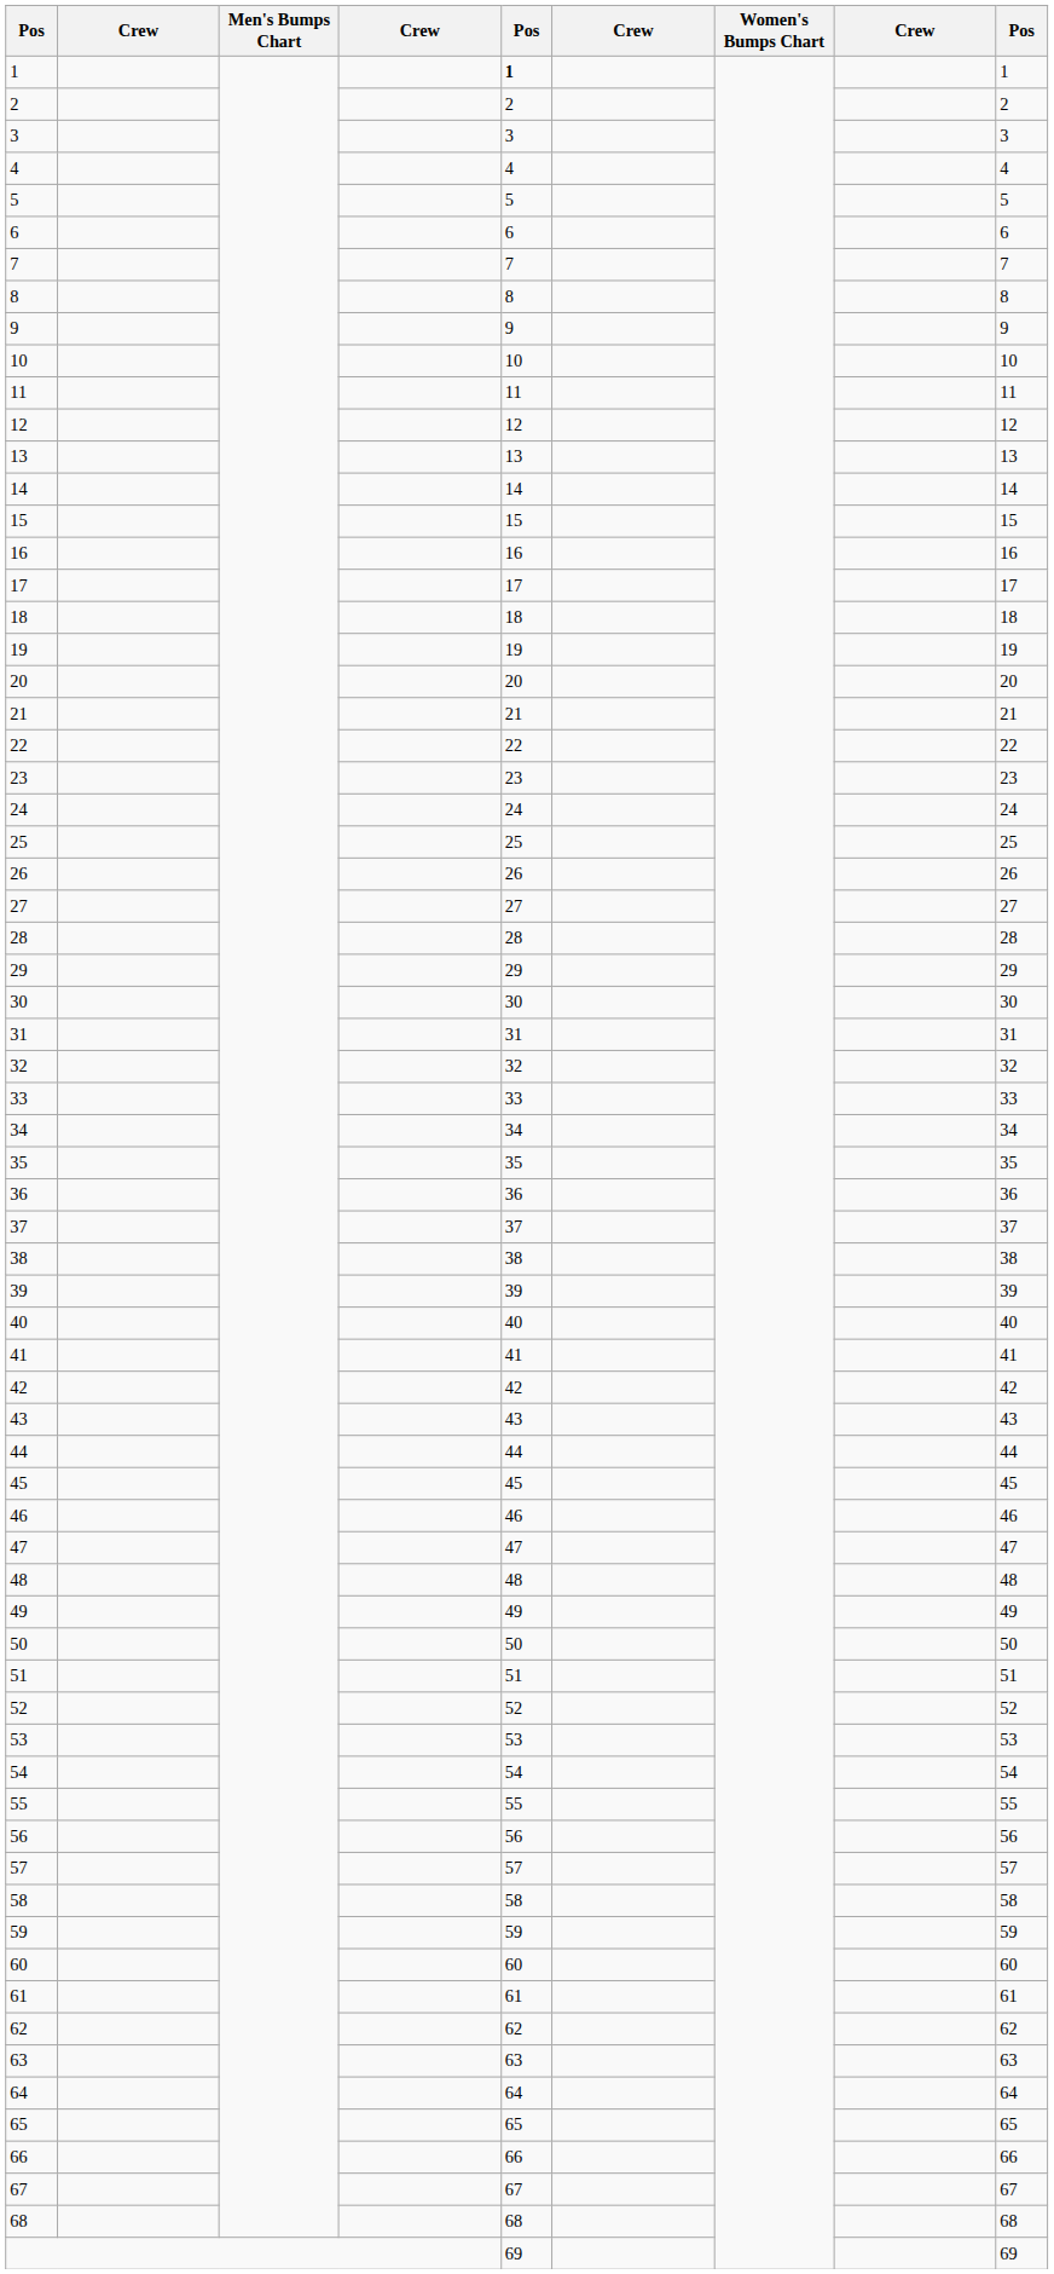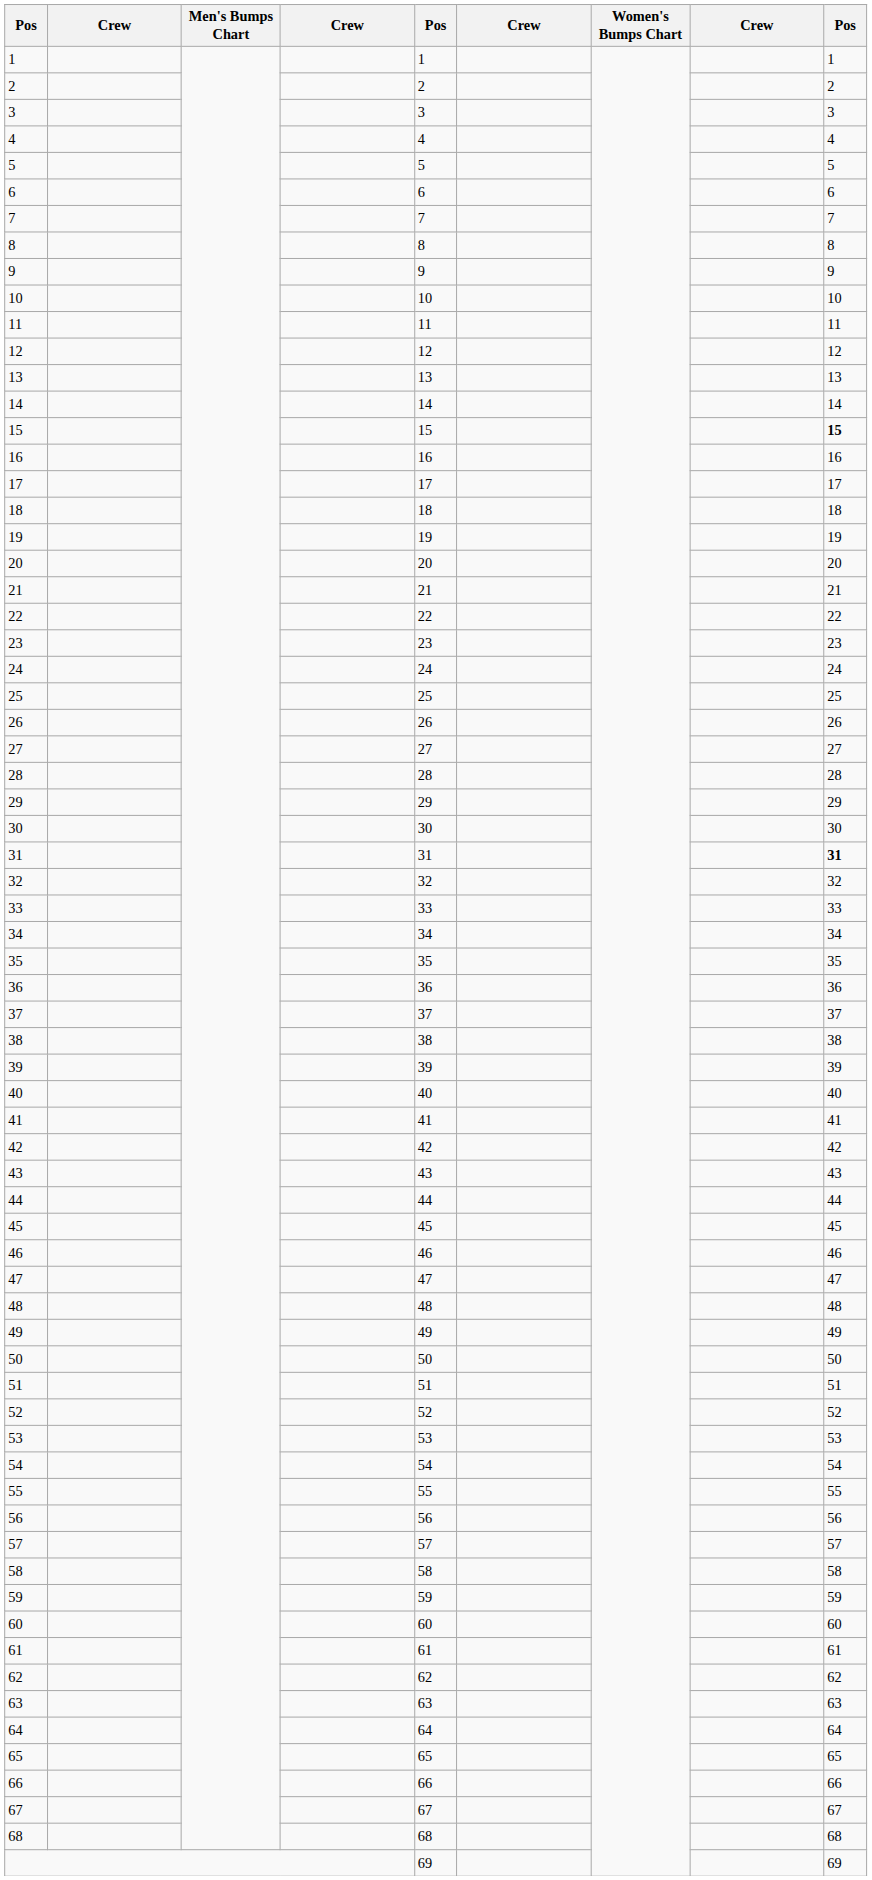row 2 | column 5: bold -> normal
row 16 | column 9: normal -> bold
row 32 | column 9: normal -> bold
